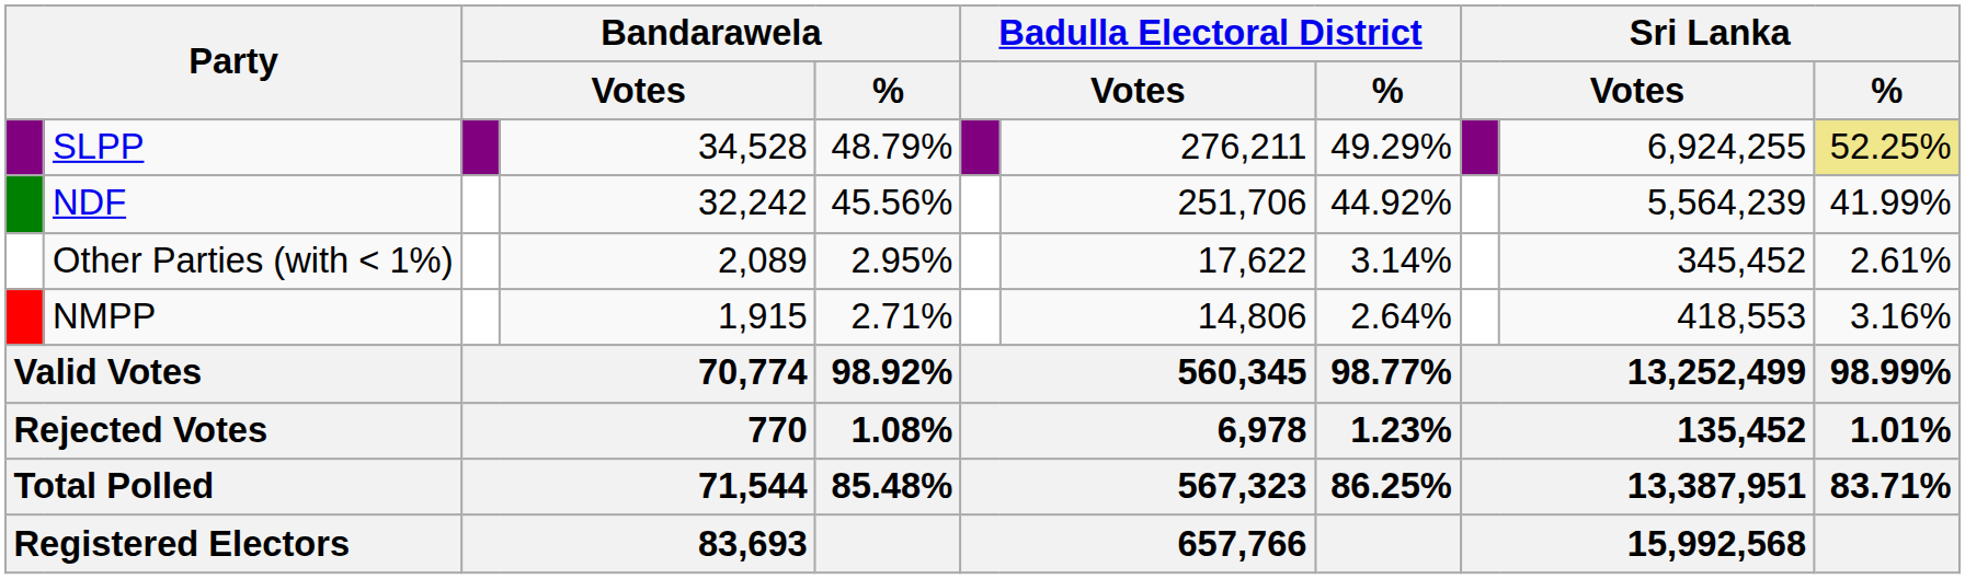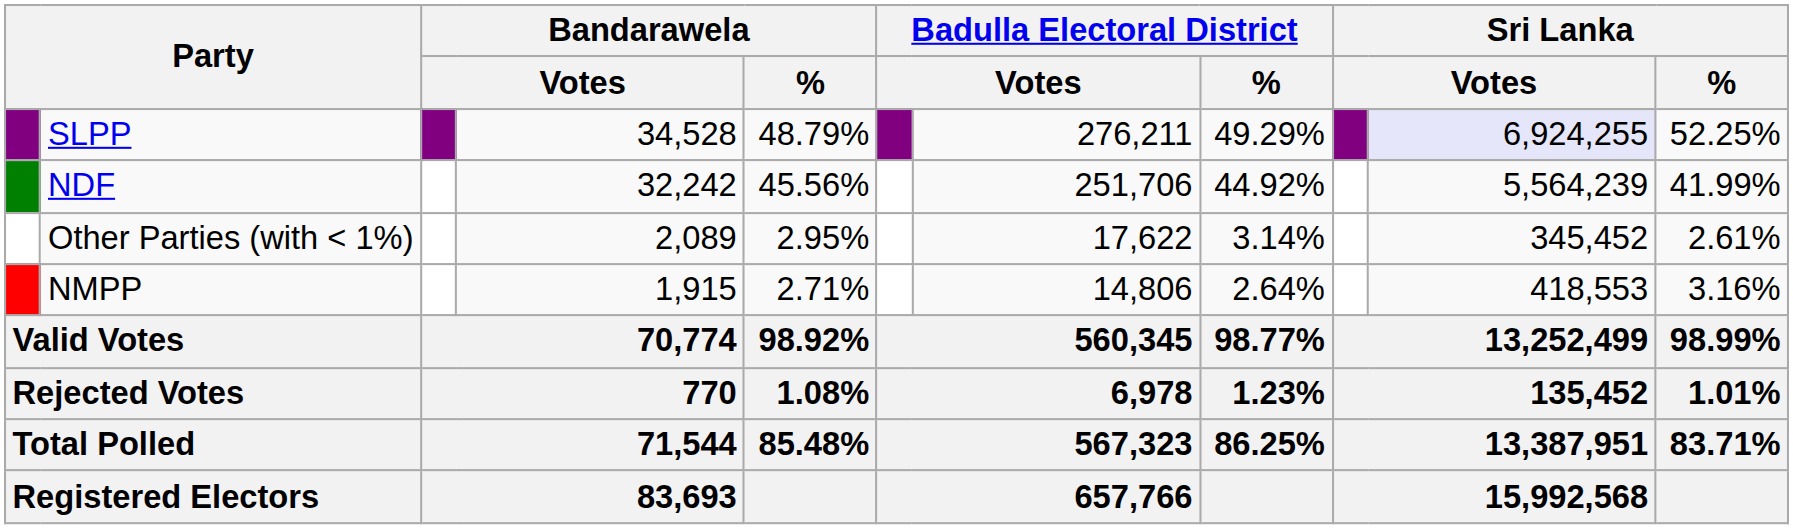SLPP | column 10: no background -> lavender background
SLPP | Sri Lanka / %: khaki background -> no background
